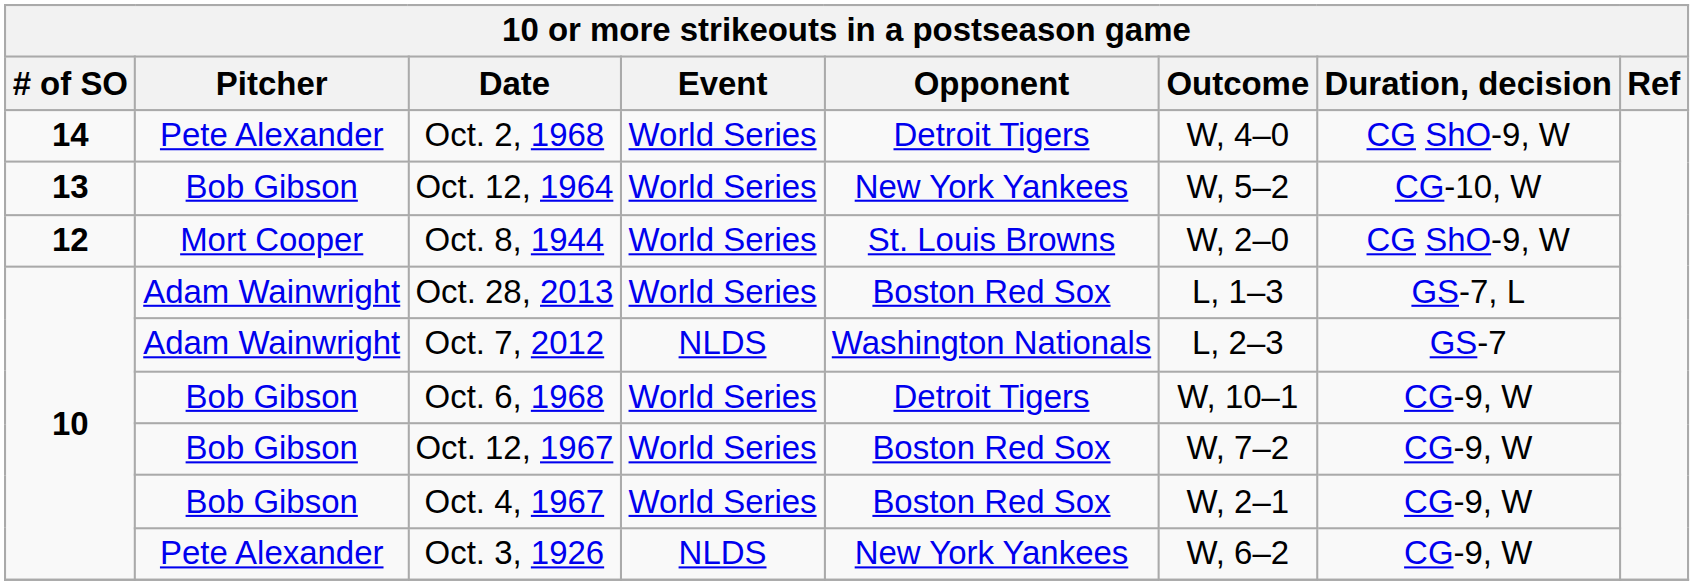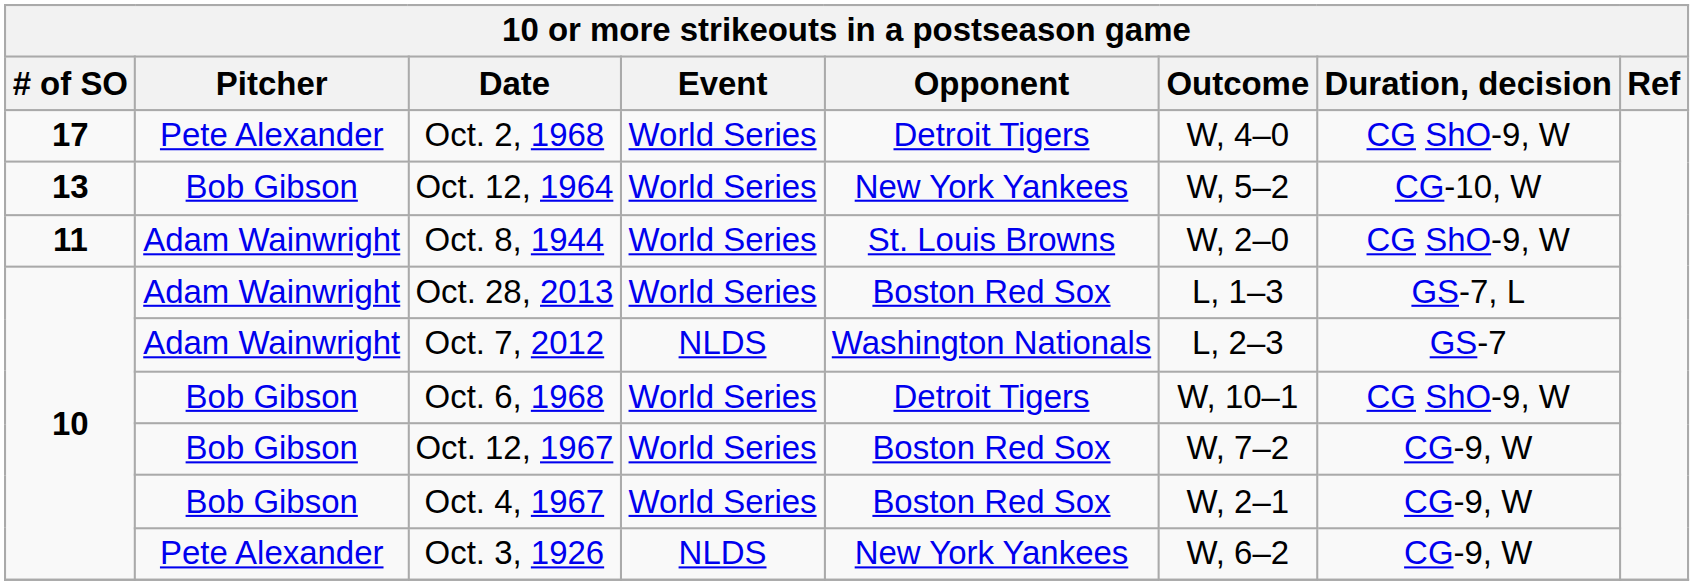Oct. 2, 1968 | # of SO: 14 -> 17
Oct. 8, 1944 | # of SO: 12 -> 11
Oct. 8, 1944 | Pitcher: Mort Cooper -> Adam Wainwright
Oct. 6, 1968 | Duration, decision: CG-9, W -> CG ShO-9, W
